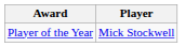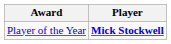Player of the Year | Player: normal -> bold
